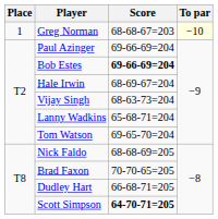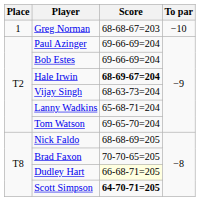Greg Norman | To par: lightyellow background -> no background
Bob Estes | Score: bold -> normal
Hale Irwin | Score: normal -> bold
Dudley Hart | Score: no background -> lightyellow background
